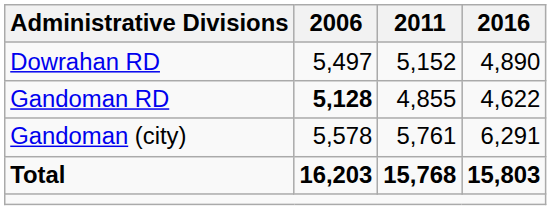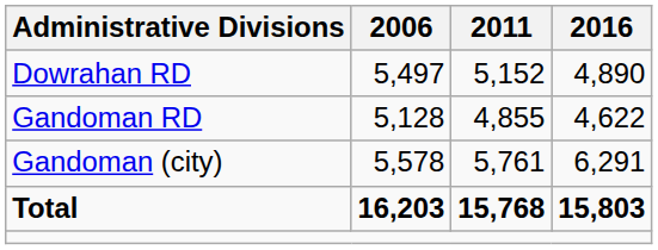Gandoman RD | 2006: bold -> normal
